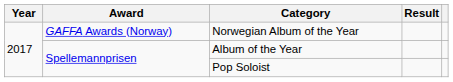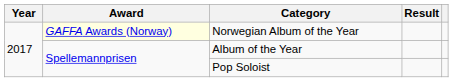Norwegian Album of the Year | Award: no background -> lightyellow background
